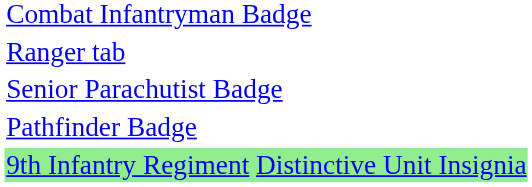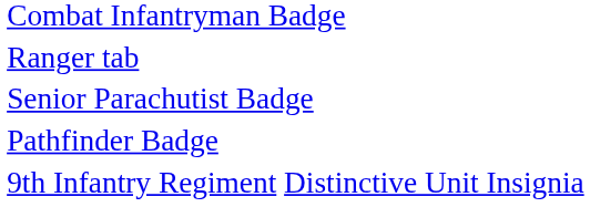row 5 | column 1: lightgreen background -> no background
